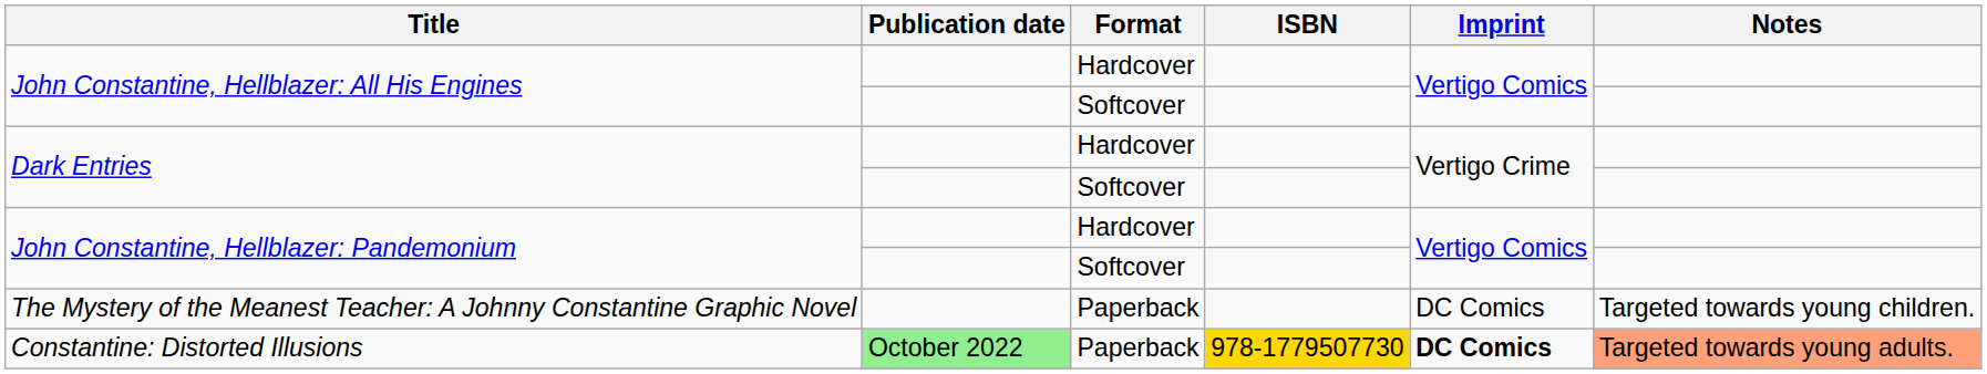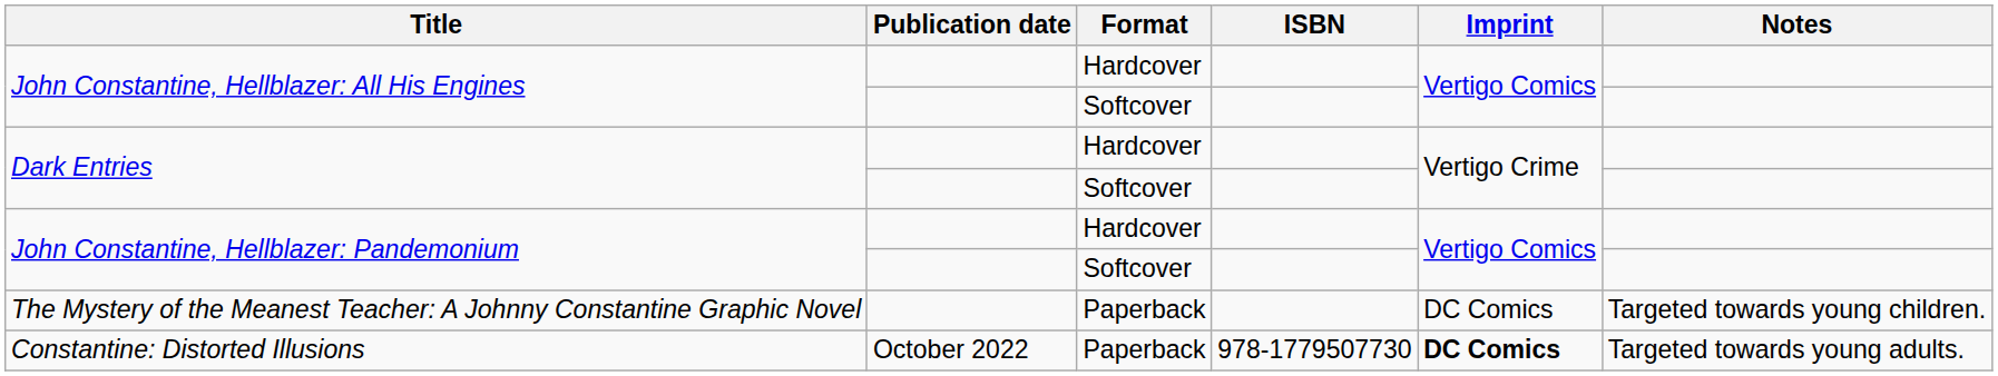Constantine: Distorted Illusions | Publication date: lightgreen background -> no background
Constantine: Distorted Illusions | ISBN: gold background -> no background
Constantine: Distorted Illusions | Notes: lightsalmon background -> no background
